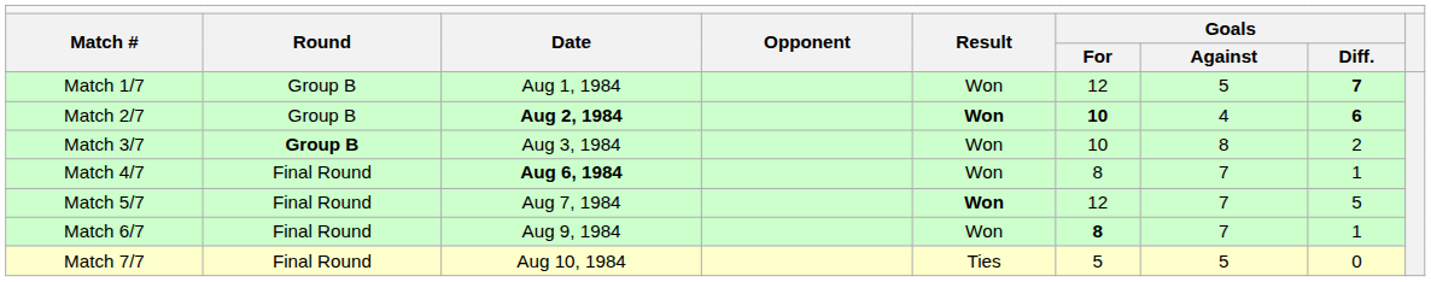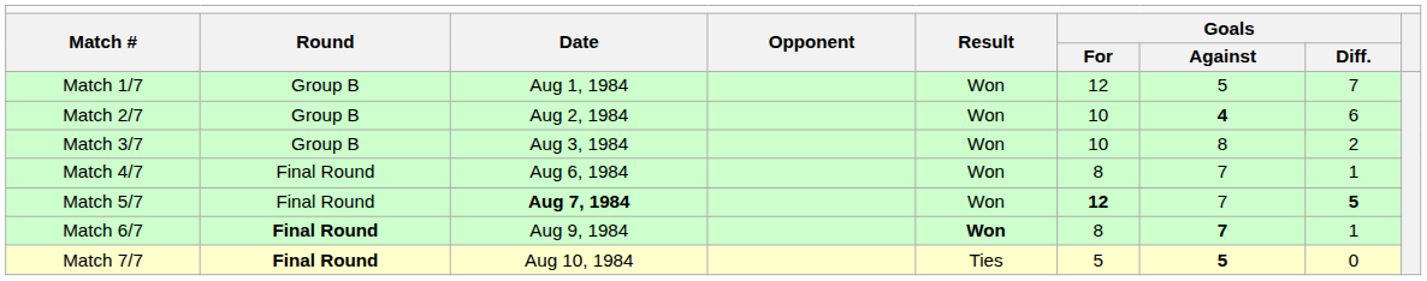Match 1/7 | column 8: bold -> normal
Match 2/7 | column 3: bold -> normal
Match 2/7 | column 5: bold -> normal
Match 2/7 | column 6: bold -> normal
Match 2/7 | column 7: normal -> bold
Match 2/7 | column 8: bold -> normal
Match 3/7 | column 2: bold -> normal
Match 4/7 | column 3: bold -> normal
Match 5/7 | column 3: normal -> bold
Match 5/7 | column 5: bold -> normal
Match 5/7 | column 6: normal -> bold
Match 5/7 | column 8: normal -> bold
Match 6/7 | column 2: normal -> bold
Match 6/7 | column 5: normal -> bold
Match 6/7 | column 6: bold -> normal
Match 6/7 | column 7: normal -> bold
Match 7/7 | column 2: normal -> bold
Match 7/7 | column 7: normal -> bold
